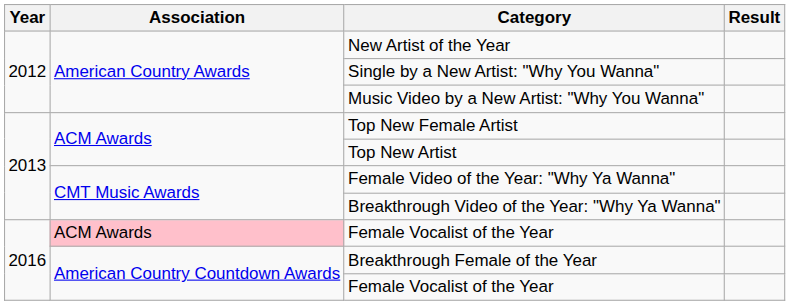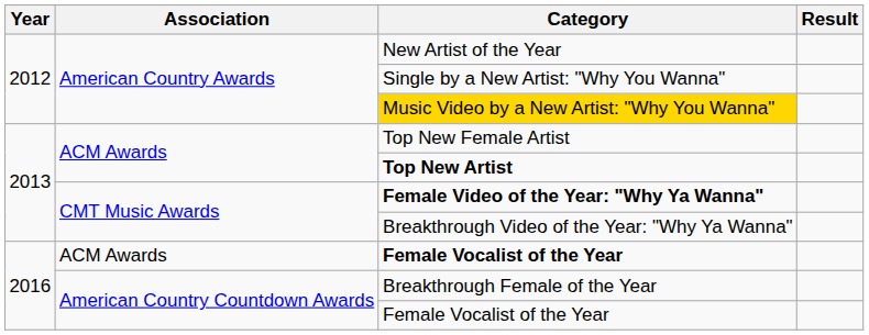Music Video by a New Artist: "Why You Wanna" | Category: no background -> gold background
Top New Artist | Category: normal -> bold
Female Video of the Year: "Why Ya Wanna" | Category: normal -> bold
ACM Awards / Female Vocalist of the Year | Association: pink background -> no background
ACM Awards / Female Vocalist of the Year | Category: normal -> bold
